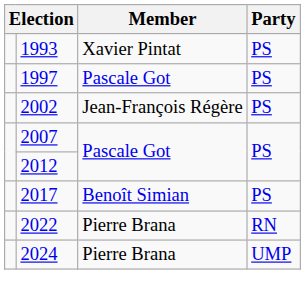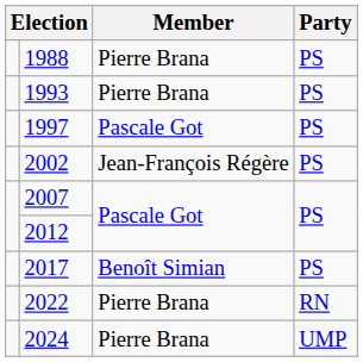+ row: 1988 | Pierre Brana | PS
1993 | Member: Xavier Pintat -> Pierre Brana
